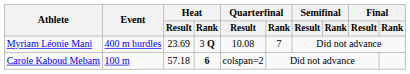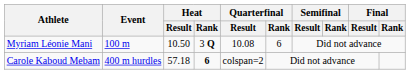Myriam Léonie Mani | Event: 400 m hurdles -> 100 m
Myriam Léonie Mani | Heat / Result: 23.69 -> 10.50
Myriam Léonie Mani | Quarterfinal / Rank: 7 -> 6
Carole Kaboud Mebam | Event: 100 m -> 400 m hurdles
